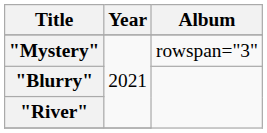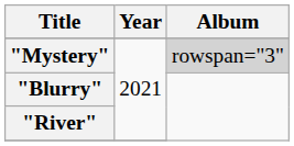"Mystery" | Album: no background -> lightgrey background
